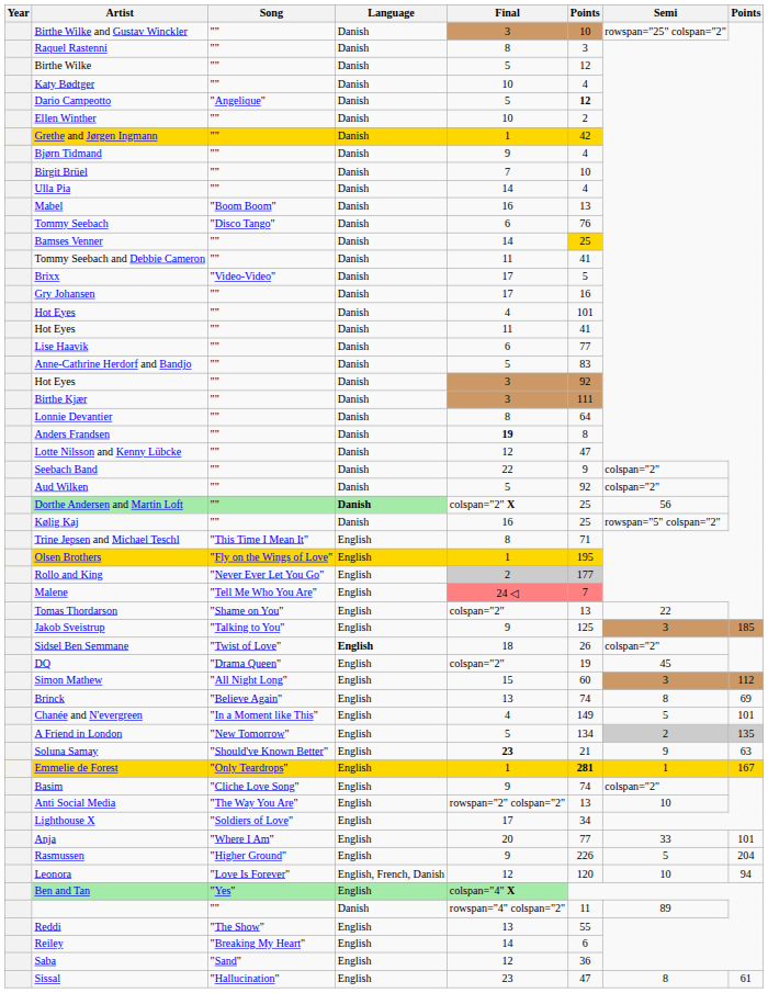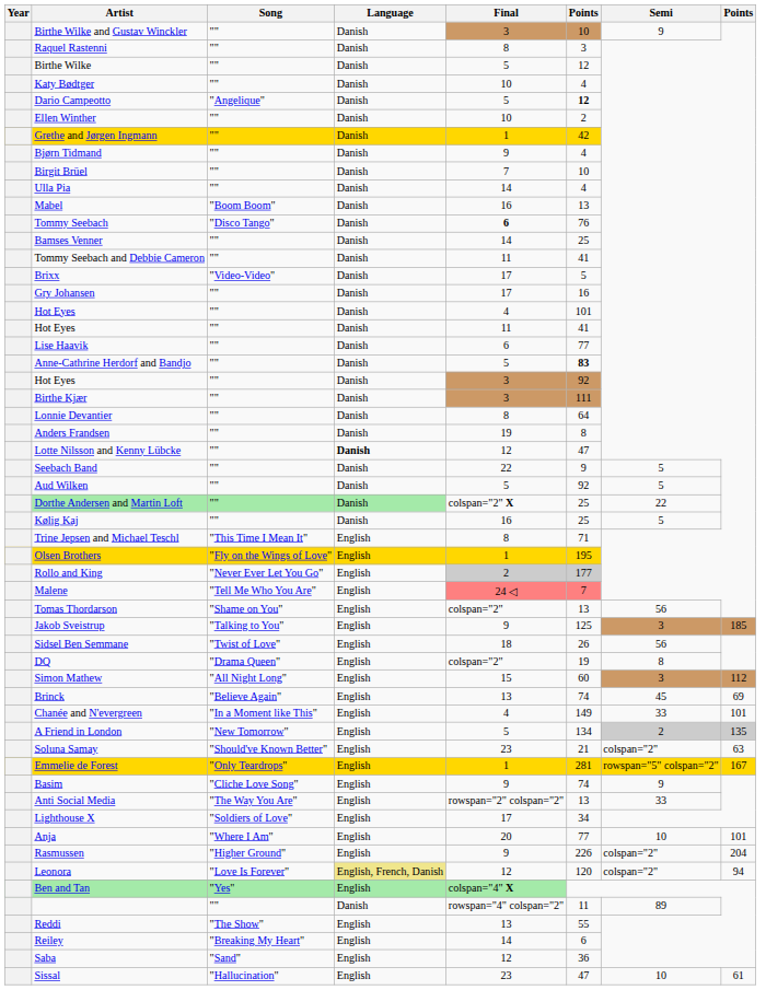Birthe Wilke and Gustav Winckler | Semi: rowspan="25" colspan="2" -> 9
Tommy Seebach | Final: normal -> bold
Bamses Venner | column 6: gold background -> no background
Anne-Cathrine Herdorf and Bandjo | column 6: normal -> bold
Anders Frandsen | Final: bold -> normal
Lotte Nilsson and Kenny Lübcke | Language: normal -> bold
Seebach Band | Semi: colspan="2" -> 5
Aud Wilken | Semi: colspan="2" -> 5
Dorthe Andersen and Martin Loft | Language: bold -> normal
Dorthe Andersen and Martin Loft | Semi: 56 -> 22
Kølig Kaj | Semi: rowspan="5" colspan="2" -> 5
Tomas Thordarson | Semi: 22 -> 56
Sidsel Ben Semmane | Language: bold -> normal
Sidsel Ben Semmane | Semi: colspan="2" -> 56
DQ | Semi: 45 -> 8
Brinck | Semi: 8 -> 45
Chanée and N'evergreen | Semi: 5 -> 33
Soluna Samay | Final: bold -> normal
Soluna Samay | Semi: 9 -> colspan="2"
Emmelie de Forest | column 6: bold -> normal
Emmelie de Forest | Semi: 1 -> rowspan="5" colspan="2"
Basim | Semi: colspan="2" -> 9
Anti Social Media | Semi: 10 -> 33
Anja | Semi: 33 -> 10
Rasmussen | Semi: 5 -> colspan="2"
Leonora | Language: no background -> khaki background
Leonora | Semi: 10 -> colspan="2"
Sissal | Semi: 8 -> 10
